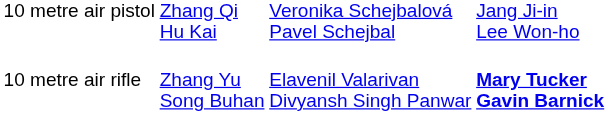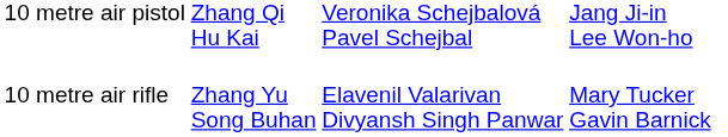10 metre air rifle | column 4: bold -> normal
